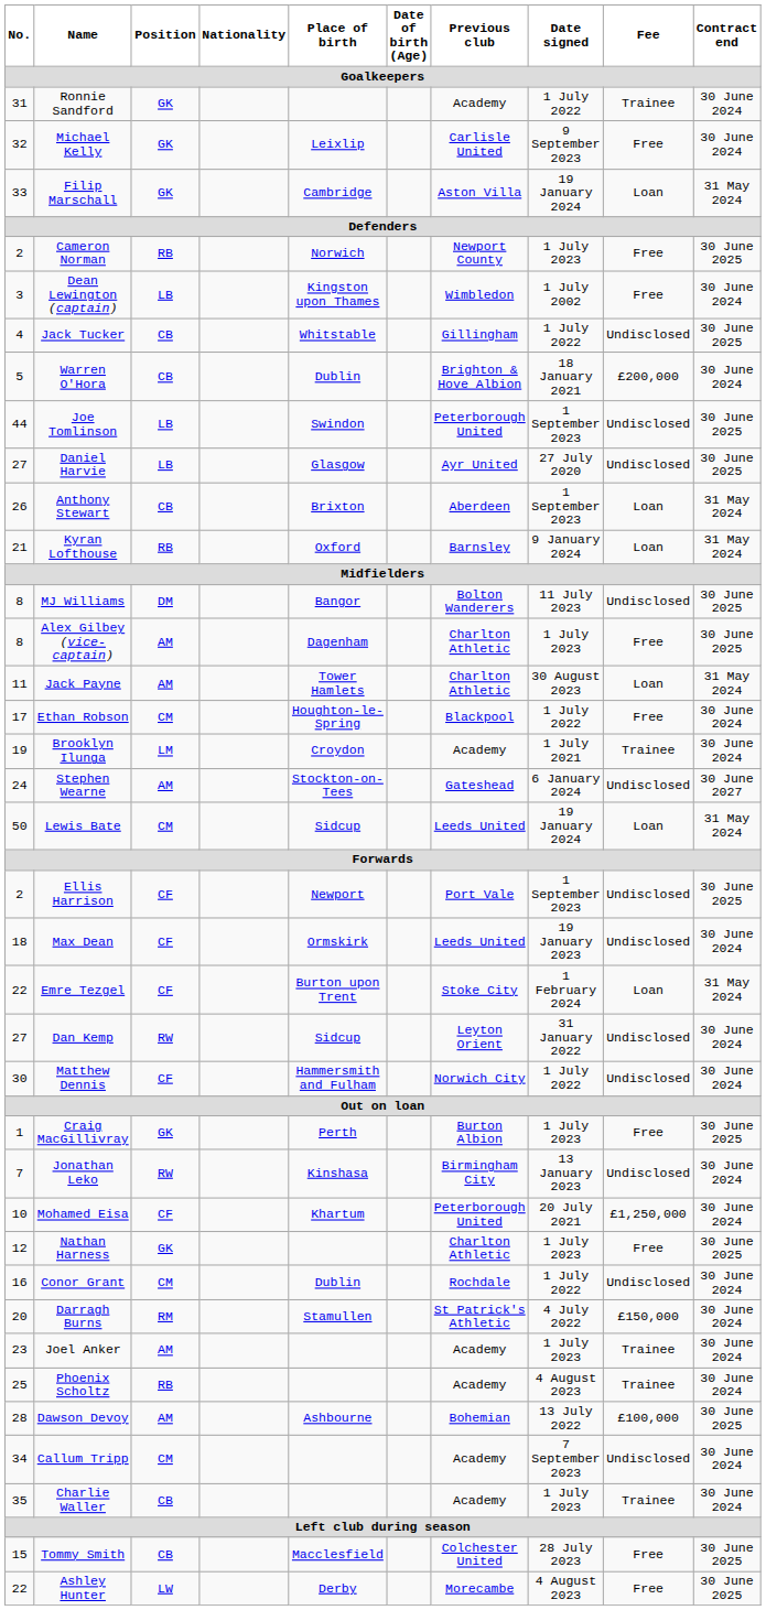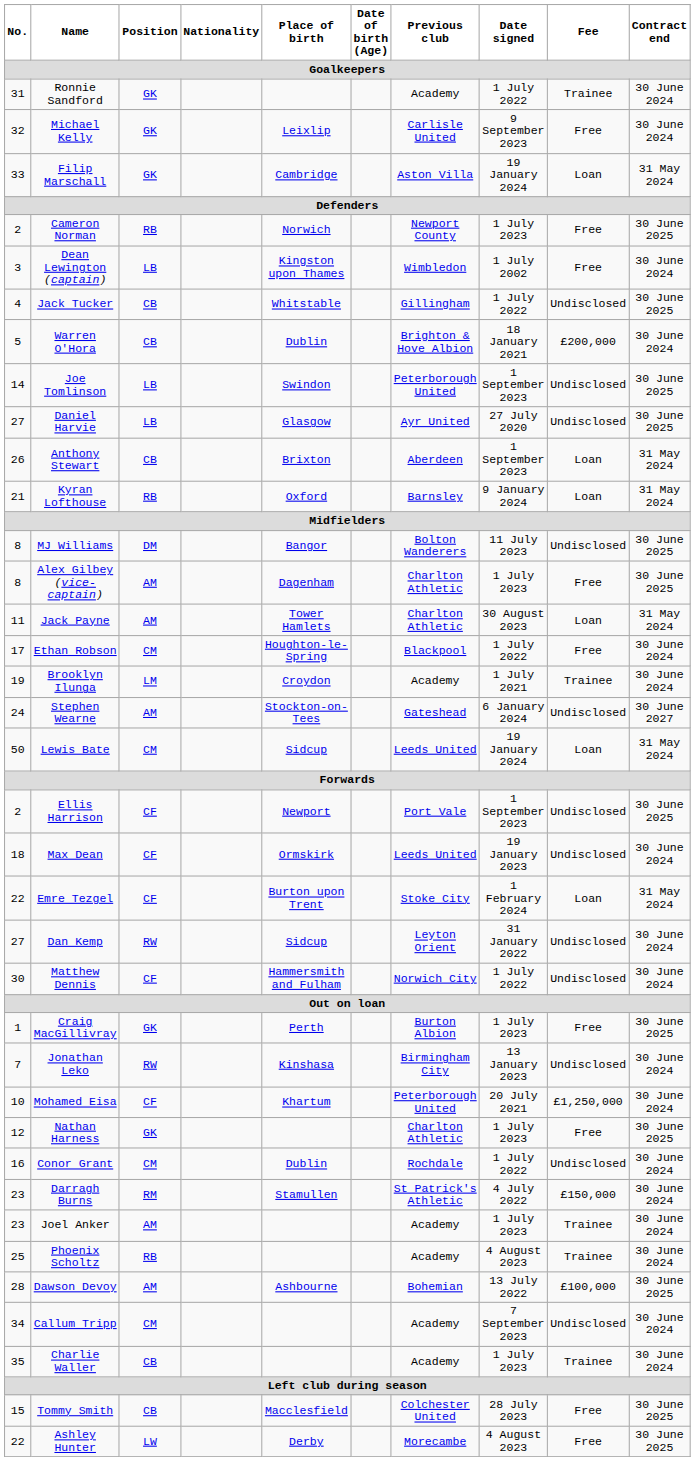Joe Tomlinson | No.: 44 -> 14
Darragh Burns | No.: 20 -> 23
